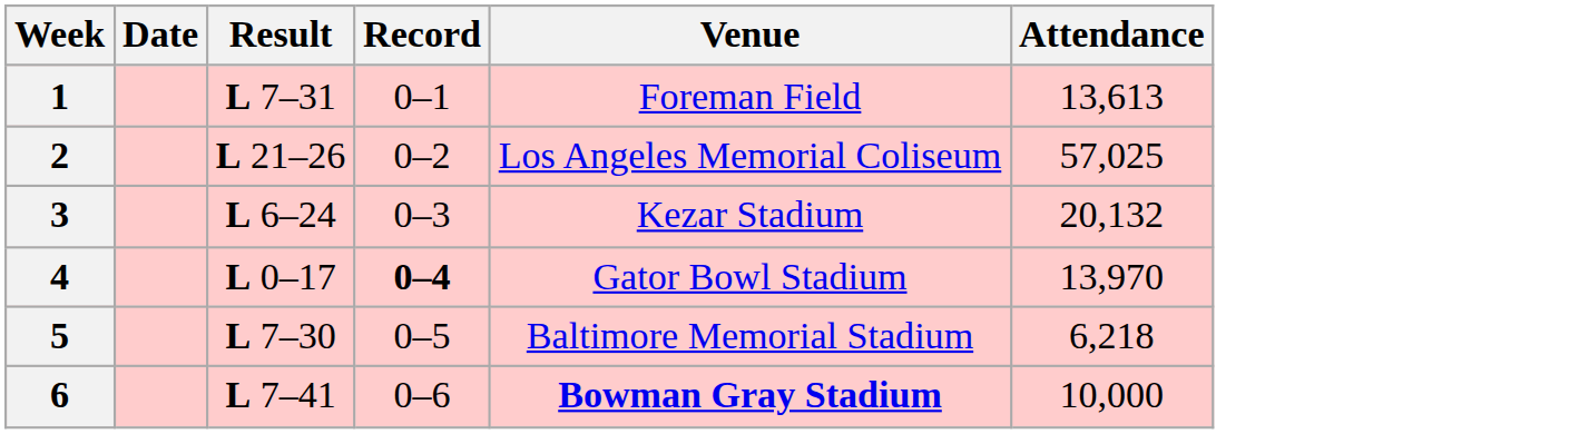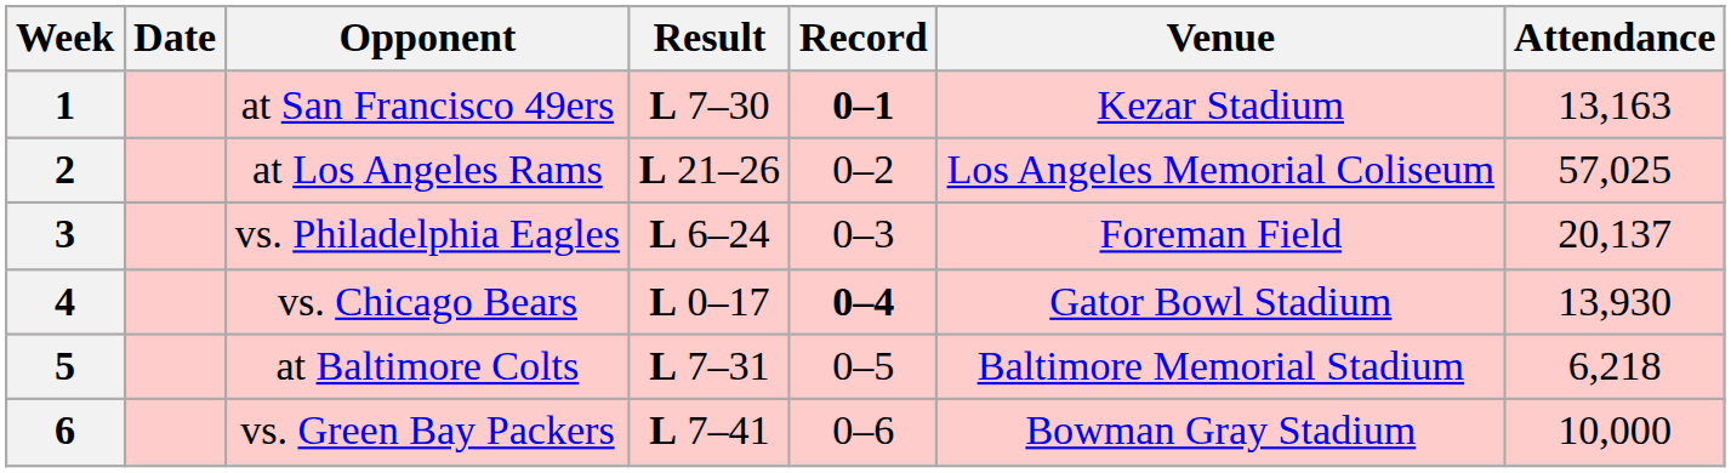+ column: Opponent | at San Francisco 49ers | at Los Angeles Rams | vs. Philadelphia Eagles | vs. Chicago Bears | at Baltimore Colts | vs. Green Bay Packers
1 | Result: L 7–31 -> L 7–30
1 | Record: normal -> bold
1 | Venue: Foreman Field -> Kezar Stadium
1 | Attendance: 13,613 -> 13,163
3 | Venue: Kezar Stadium -> Foreman Field
3 | Attendance: 20,132 -> 20,137
4 | Attendance: 13,970 -> 13,930
5 | Result: L 7–30 -> L 7–31
6 | Venue: bold -> normal
